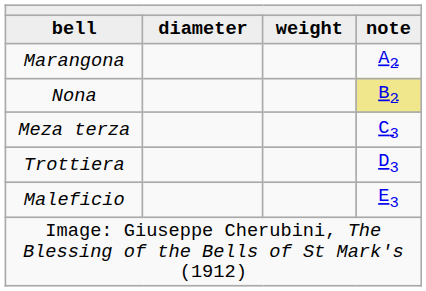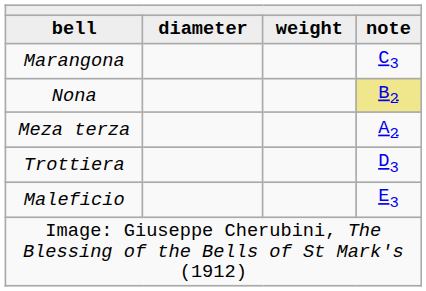Marangona | column 4: A2 -> C3
Meza terza | column 4: C3 -> A2
